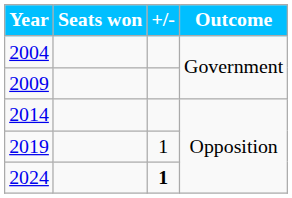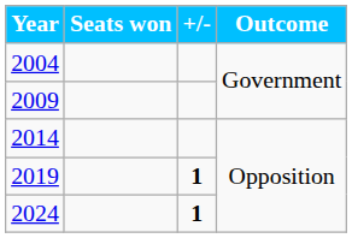2019 | +/-: normal -> bold
